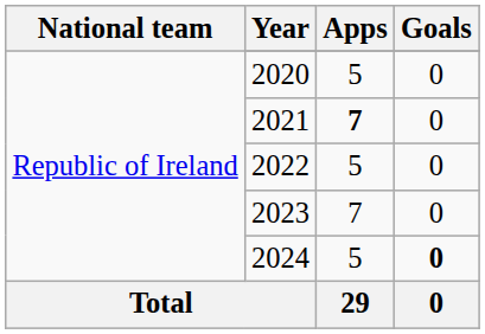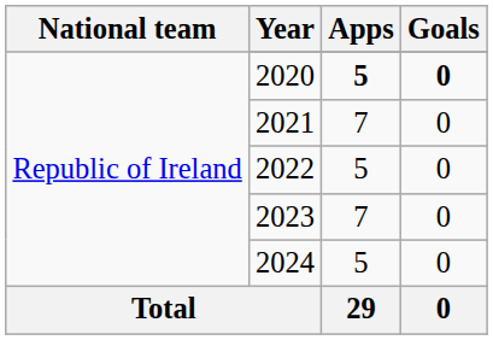2020 | Apps: normal -> bold
2020 | Goals: normal -> bold
2021 | Apps: bold -> normal
2024 | Goals: bold -> normal
